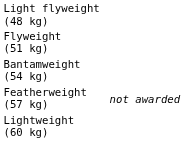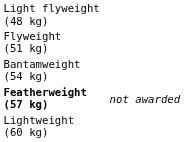Featherweight (57 kg) | column 1: normal -> bold
